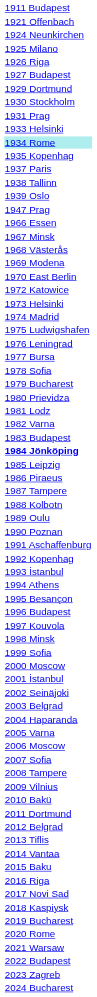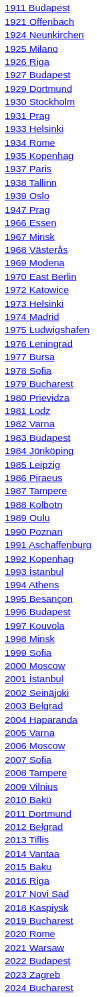1934 Rome | column 1: paleturquoise background -> no background
1984 Jönköping | column 1: bold -> normal
